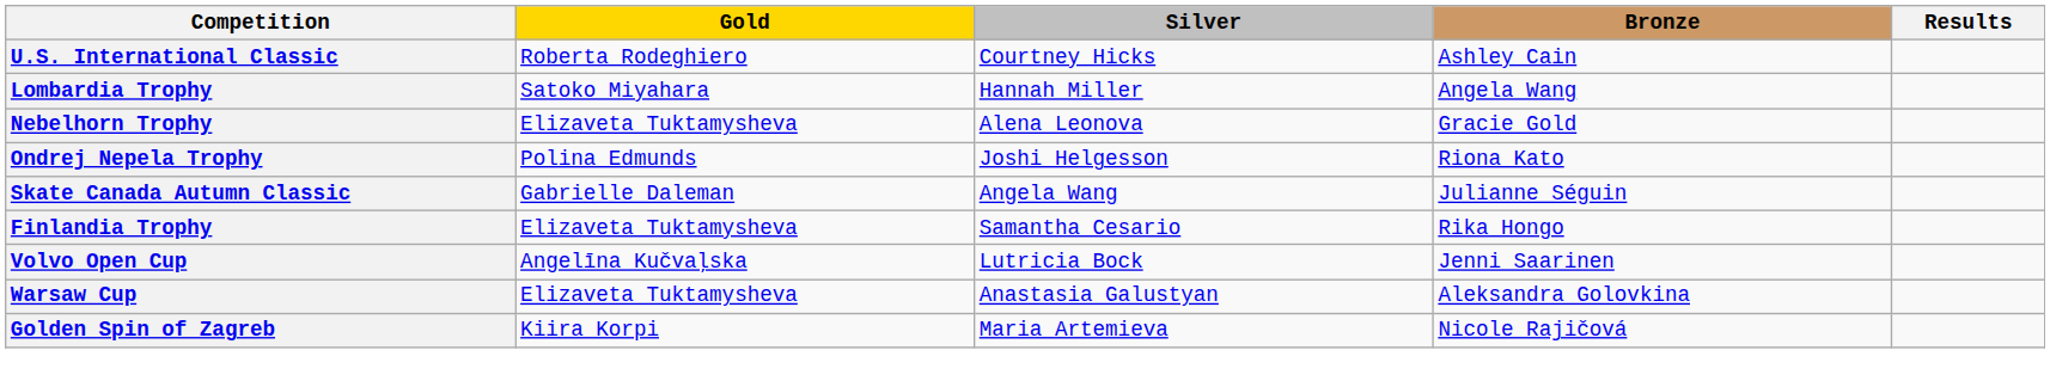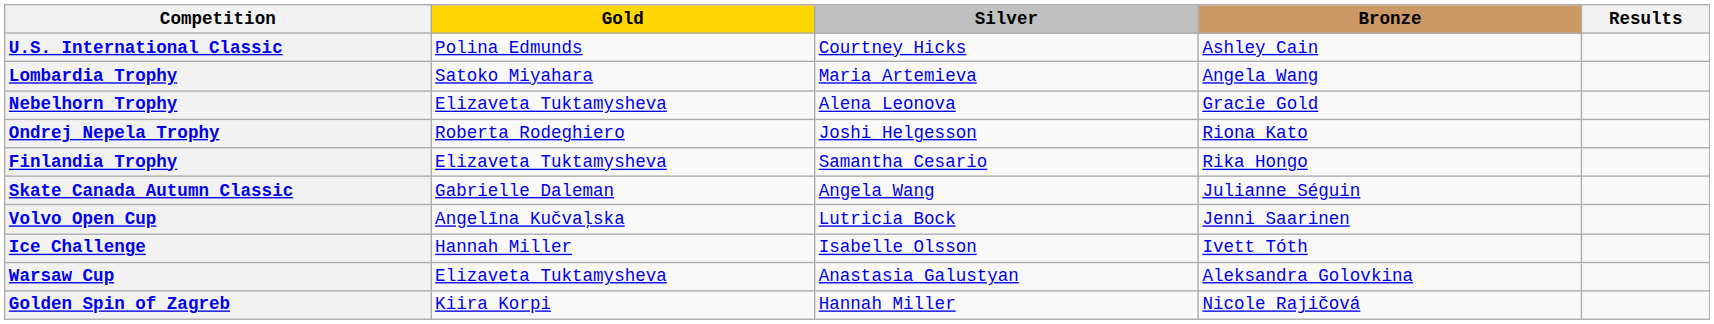U.S. International Classic | Gold: Roberta Rodeghiero -> Polina Edmunds
Lombardia Trophy | Silver: Hannah Miller -> Maria Artemieva
Ondrej Nepela Trophy | Gold: Polina Edmunds -> Roberta Rodeghiero
rows swapped: Finlandia Trophy <-> Skate Canada Autumn Classic
+ row: Ice Challenge | Hannah Miller | Isabelle Olsson | Ivett Tóth
Golden Spin of Zagreb | Silver: Maria Artemieva -> Hannah Miller
